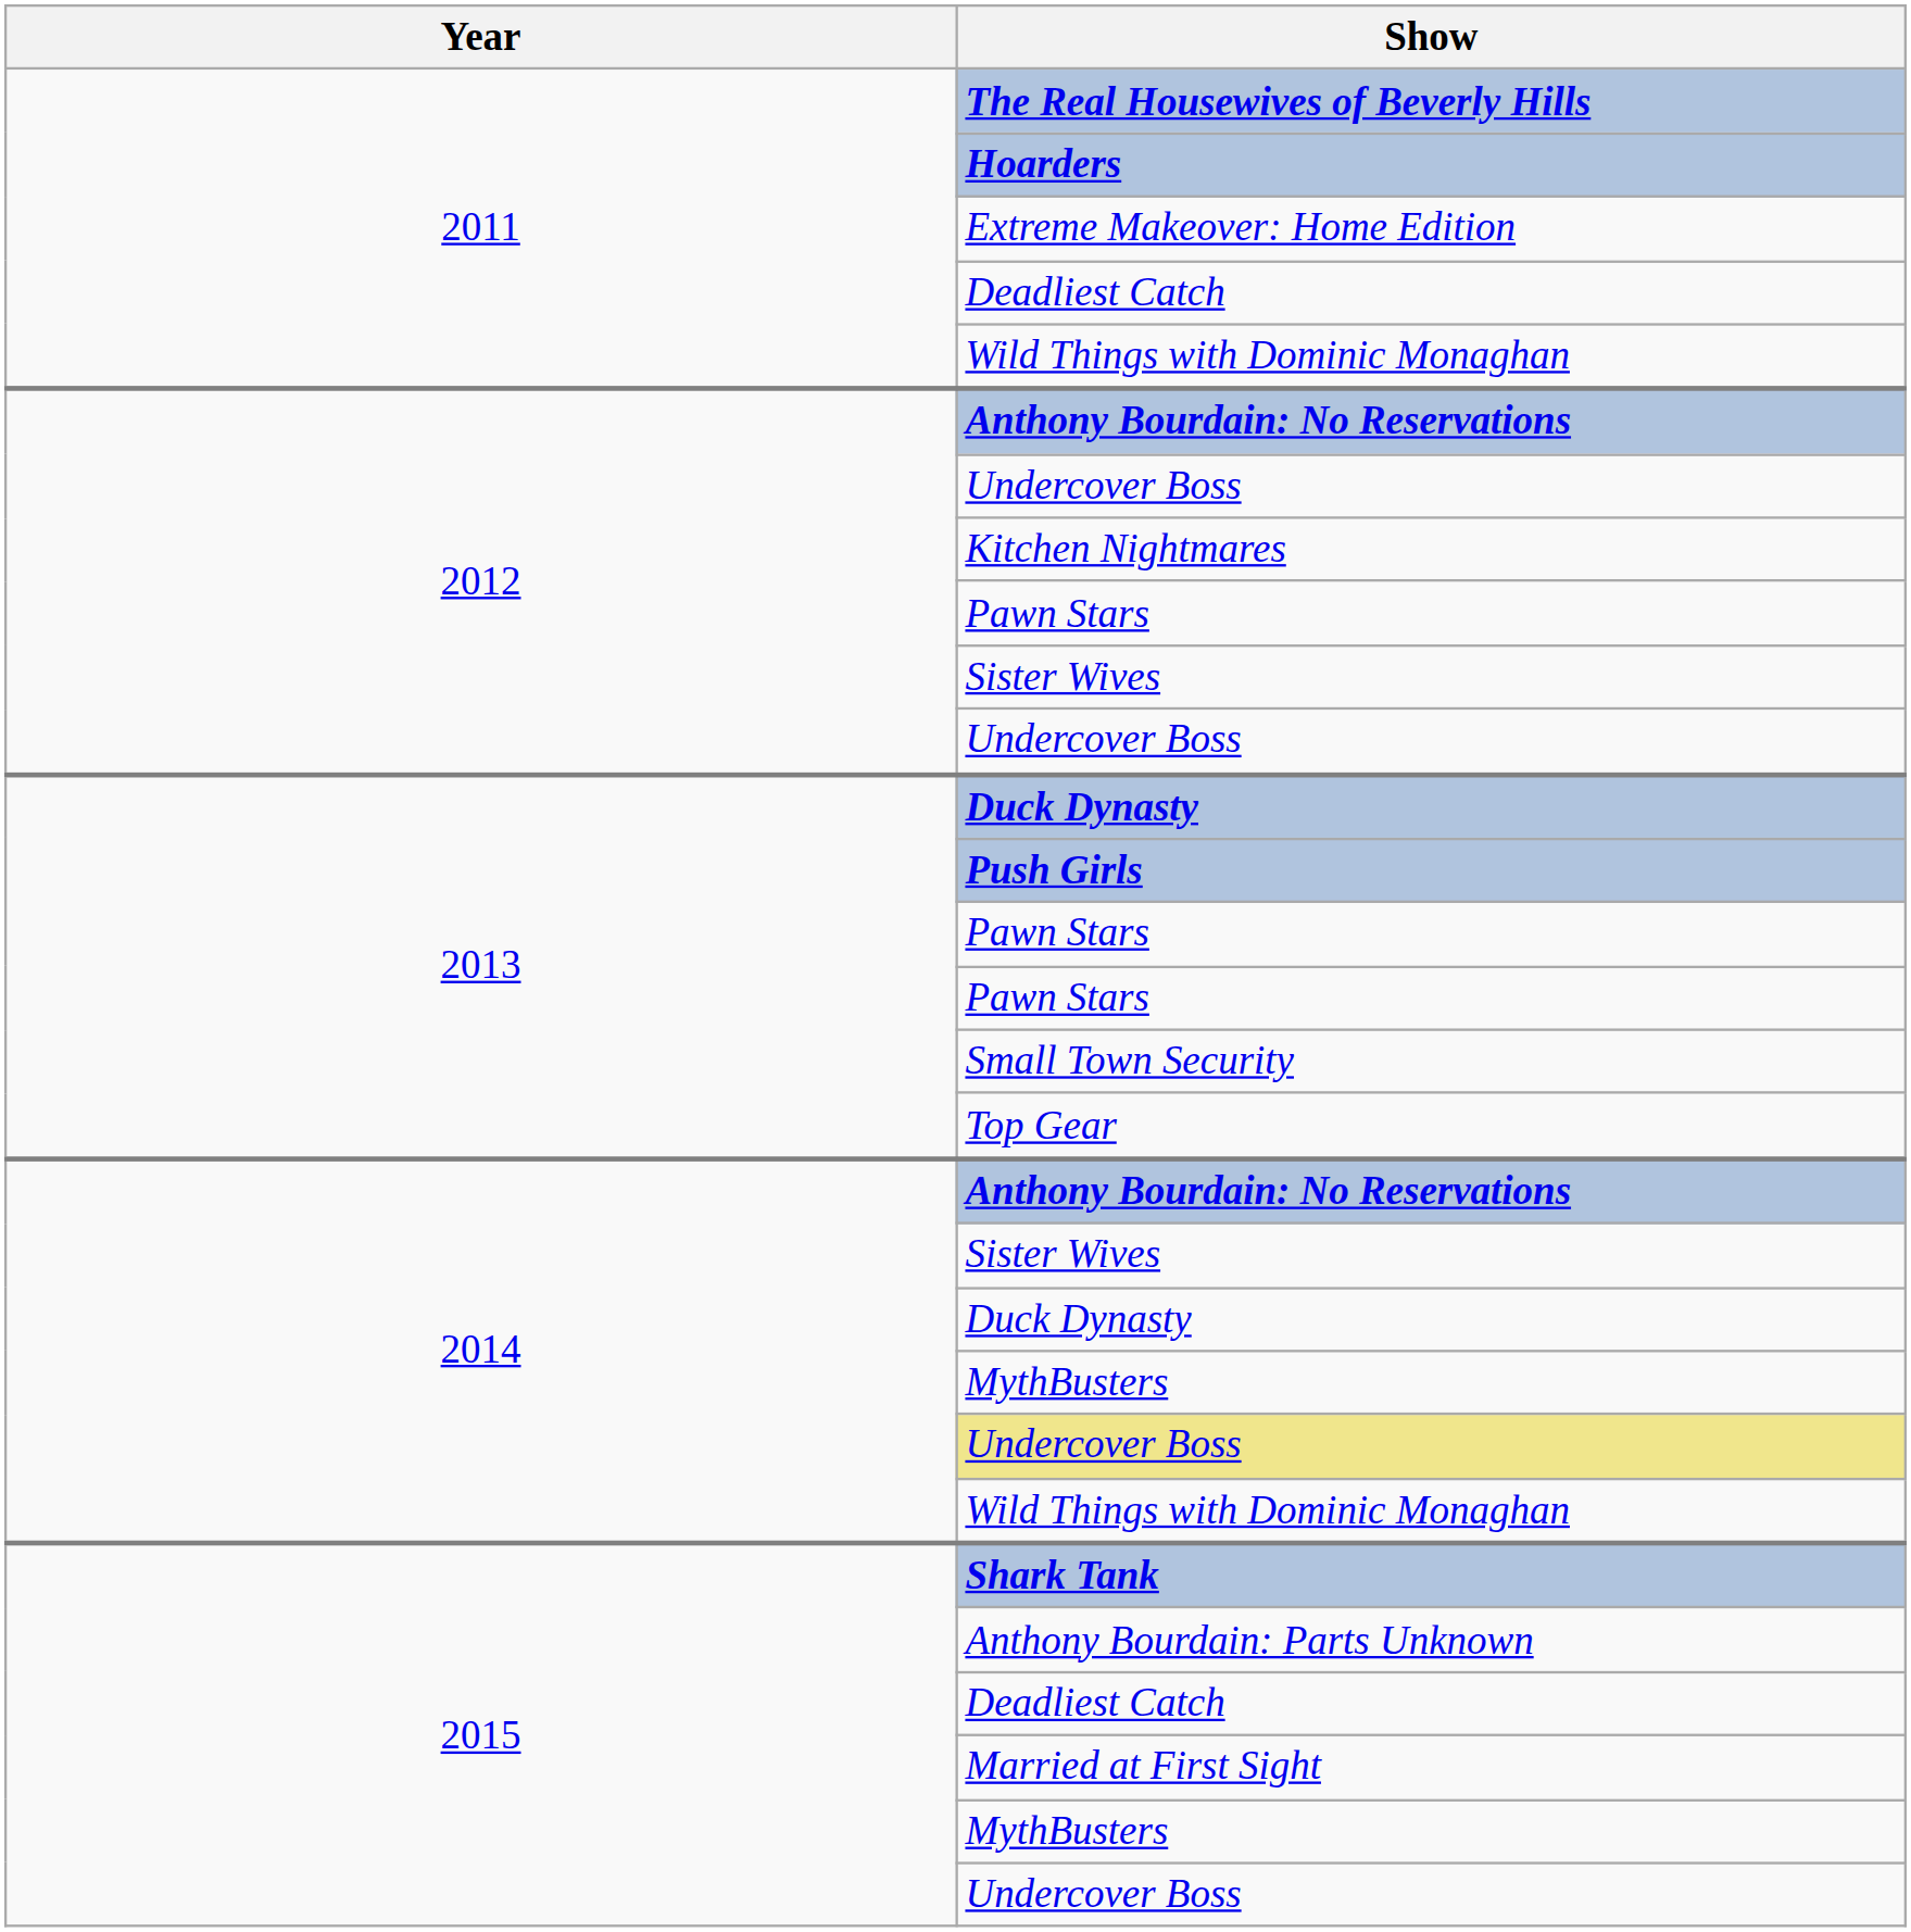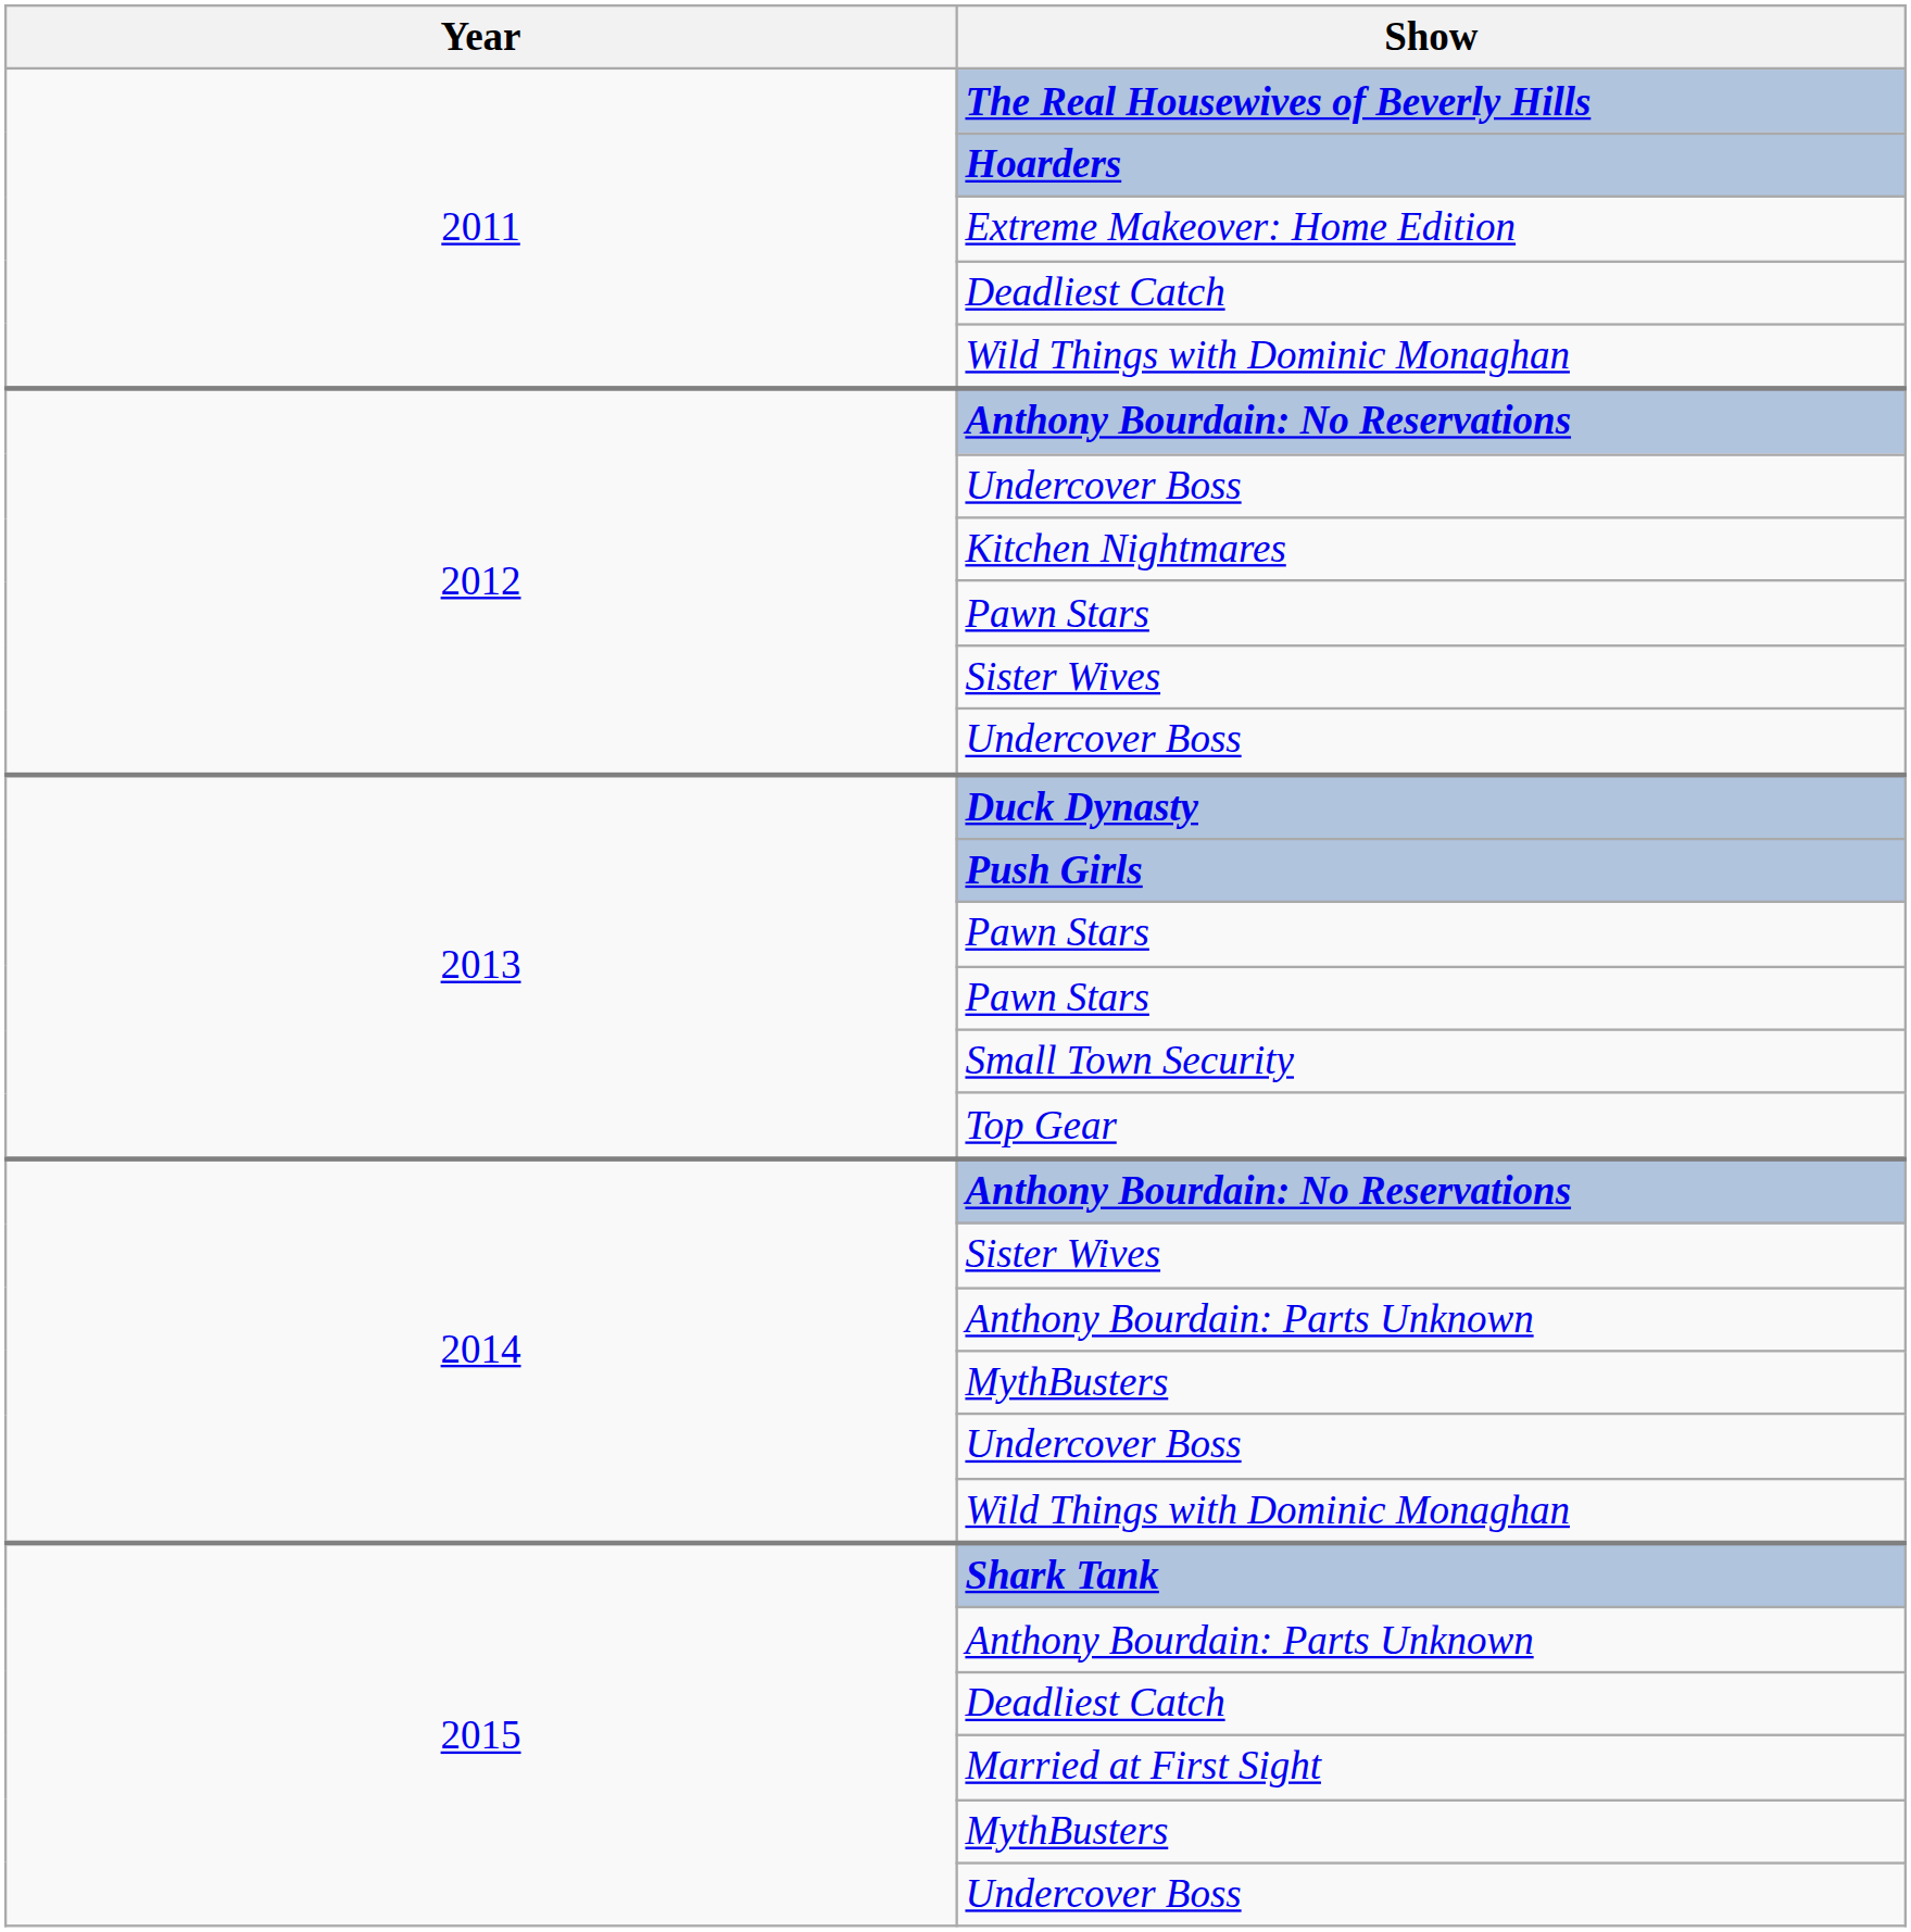row 21 | Show: Duck Dynasty -> Anthony Bourdain: Parts Unknown
row 23 | Show: khaki background -> no background
